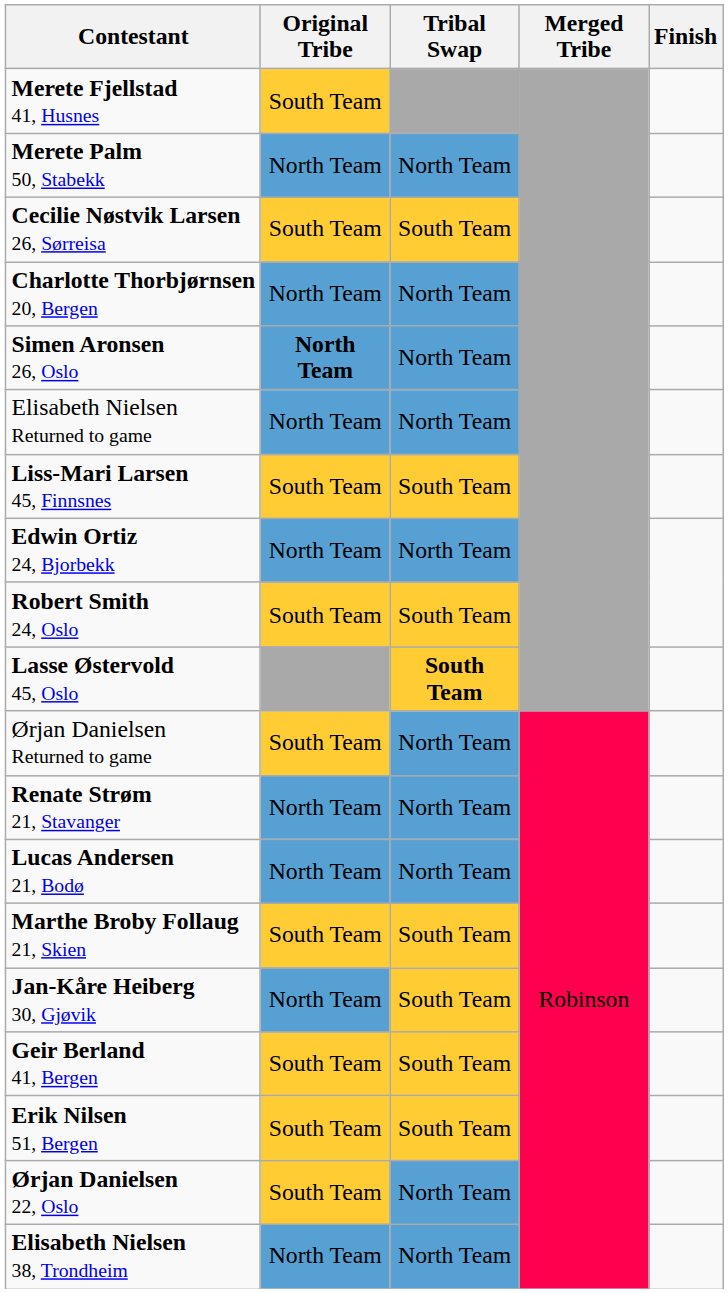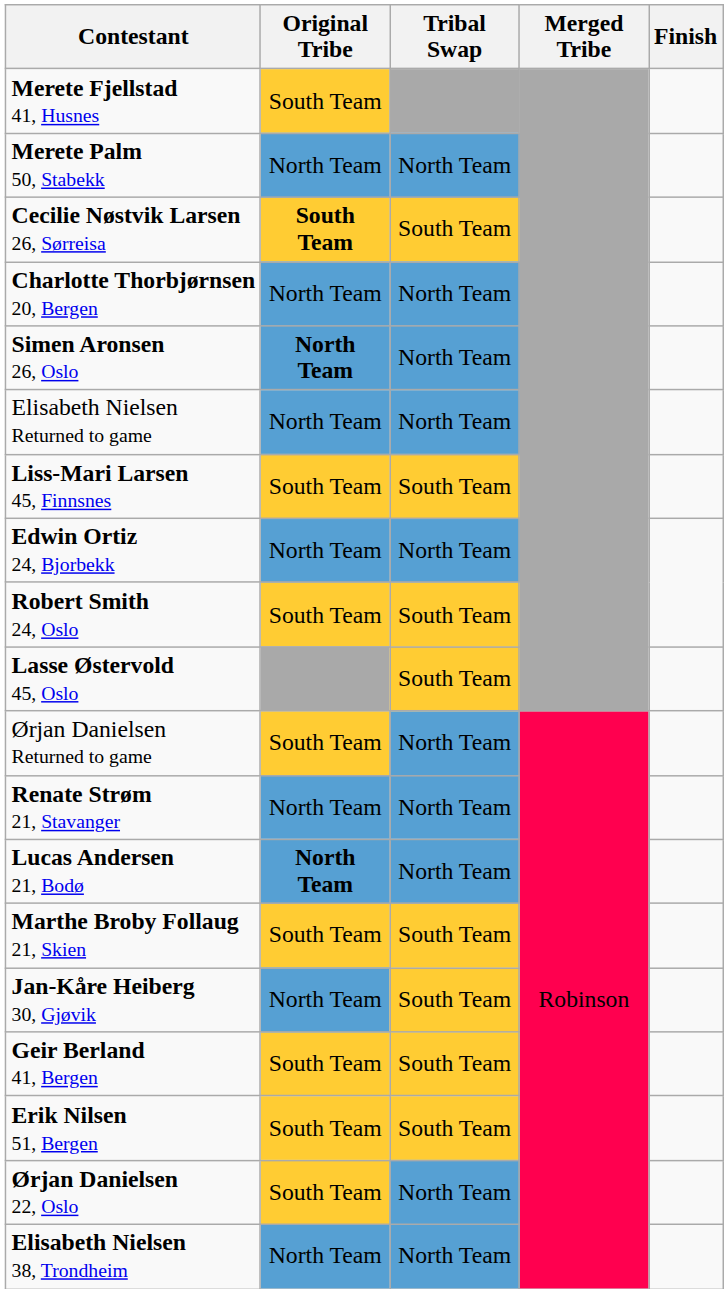Cecilie Nøstvik Larsen 26, Sørreisa | Original Tribe: normal -> bold
Lasse Østervold 45, Oslo | Tribal Swap: bold -> normal
Lucas Andersen 21, Bodø | Original Tribe: normal -> bold
